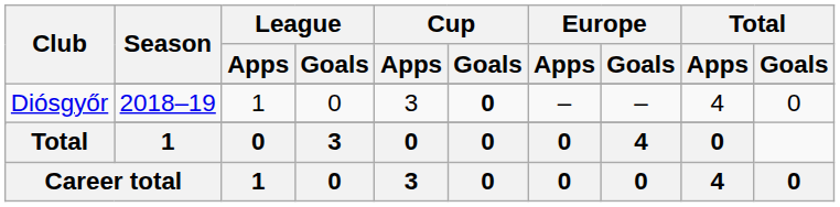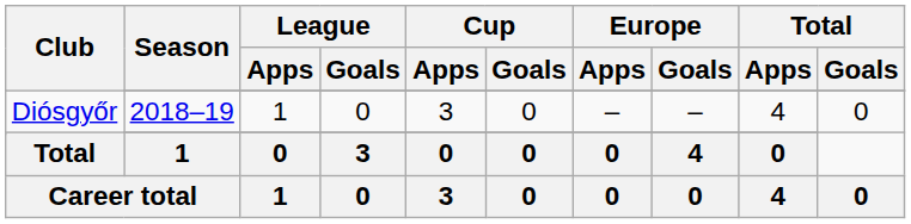2018–19 | Cup / Goals: bold -> normal
